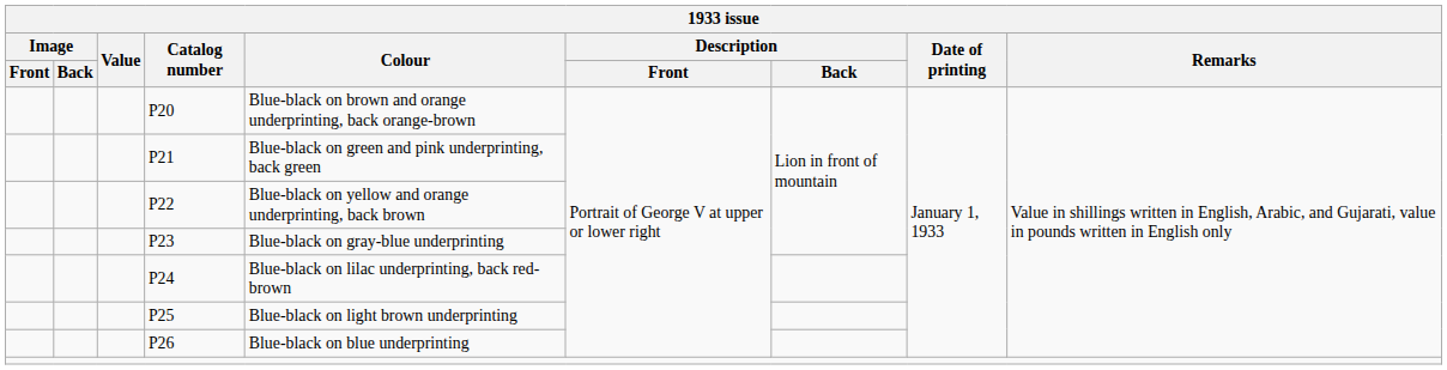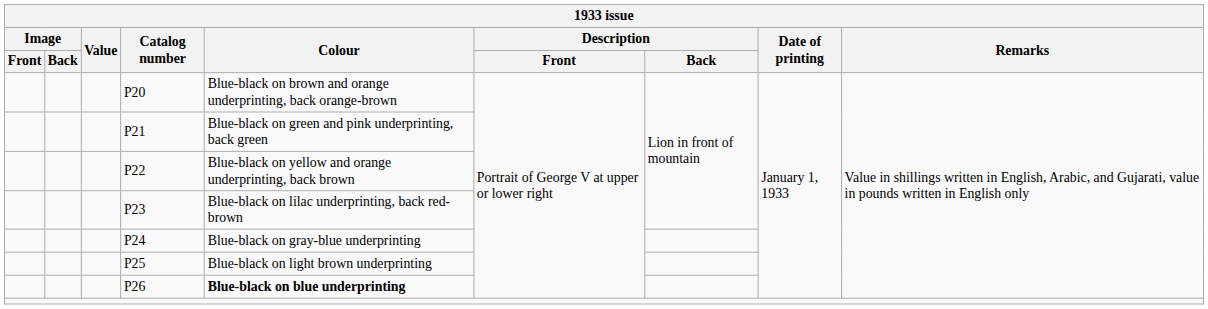P23 | Colour: Blue-black on gray-blue underprinting -> Blue-black on lilac underprinting, back red-brown
P24 | Colour: Blue-black on lilac underprinting, back red-brown -> Blue-black on gray-blue underprinting
P26 | Colour: normal -> bold
